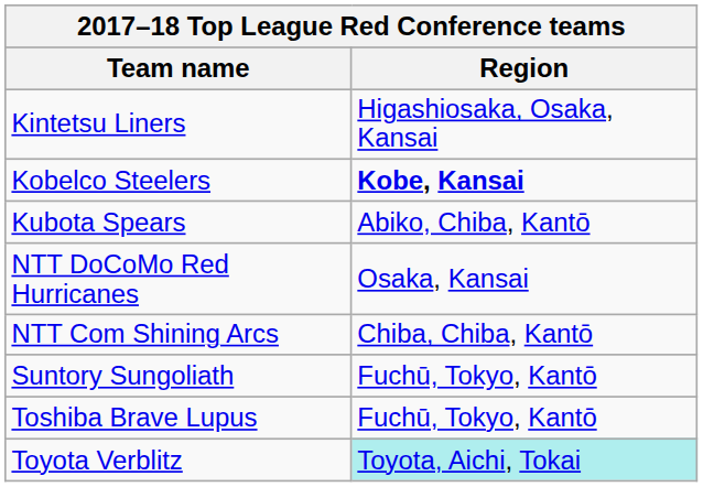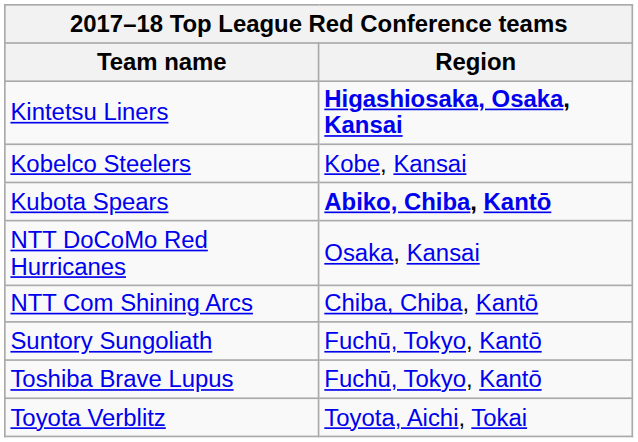Kintetsu Liners | Region: normal -> bold
Kobelco Steelers | Region: bold -> normal
Kubota Spears | Region: normal -> bold
Toyota Verblitz | Region: paleturquoise background -> no background
